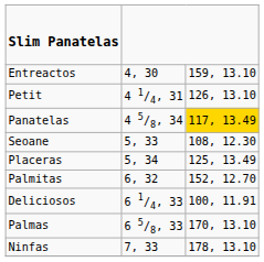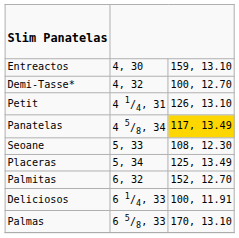+ row: Demi-Tasse* | 4, 32 | 100, 12.70
- row: Ninfas | 7, 33 | 178, 13.10
